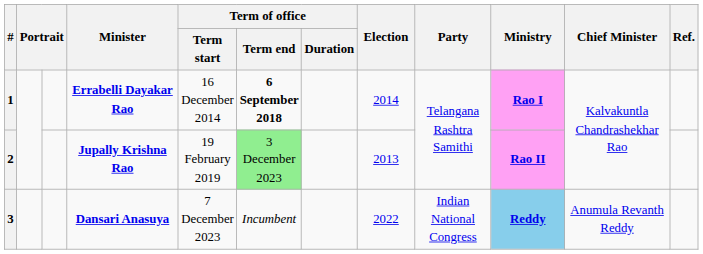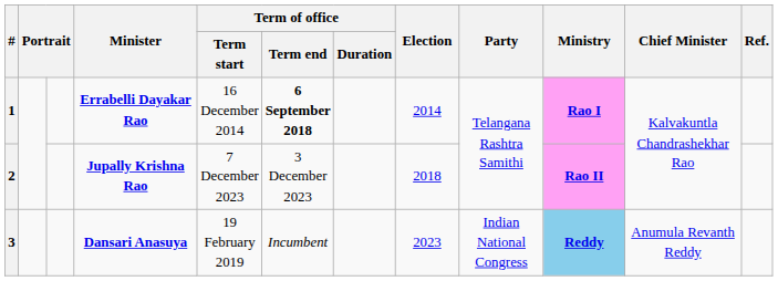2 | Term of office / Term start: 19 February 2019 -> 7 December 2023
2 | Term of office / Term end: lightgreen background -> no background
2 | Election: 2013 -> 2018
3 | Term of office / Term start: 7 December 2023 -> 19 February 2019
3 | Election: 2022 -> 2023
